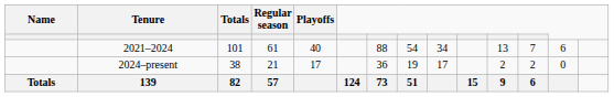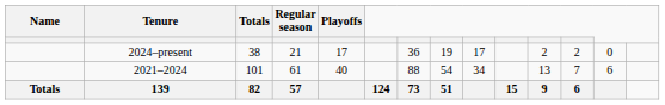rows swapped: 2021–2024 <-> 2024–present
